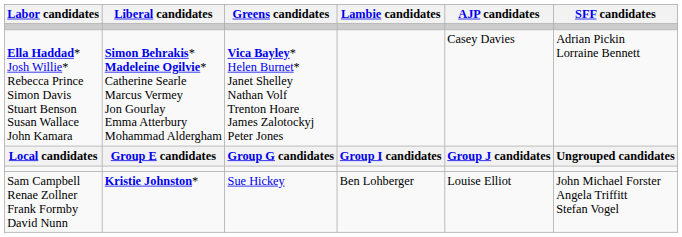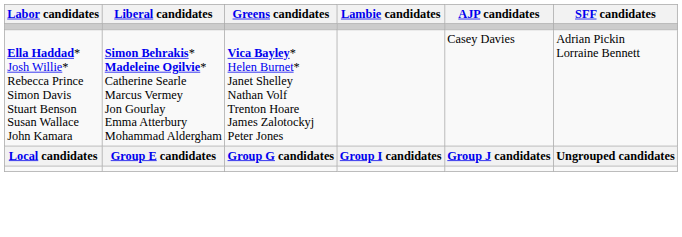- row: Sam Campbell Renae Zollner Frank Formby David Nunn | Kristie Johnston* | Sue Hickey | Ben Lohberger | Louise Elliot | John Michael Forster Angela Triffitt Stefan Vogel
